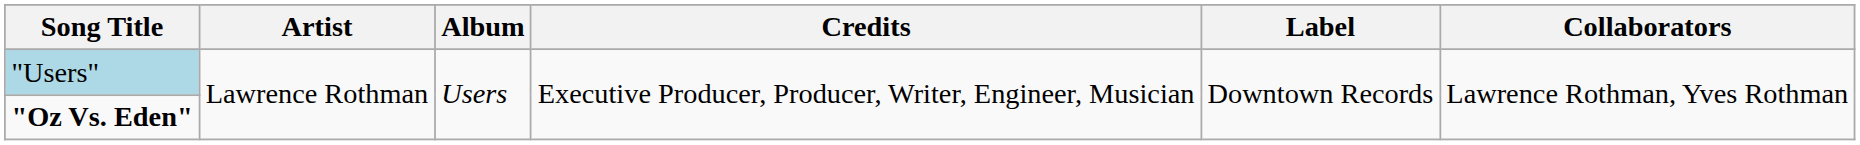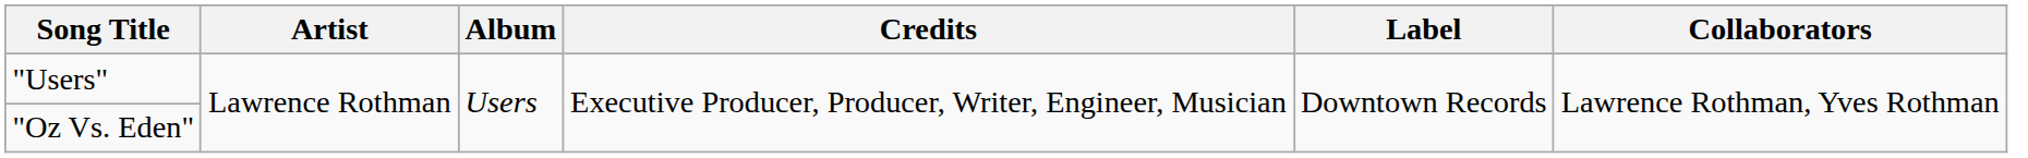"Users" | Song Title: lightblue background -> no background
"Oz Vs. Eden" | Song Title: bold -> normal
